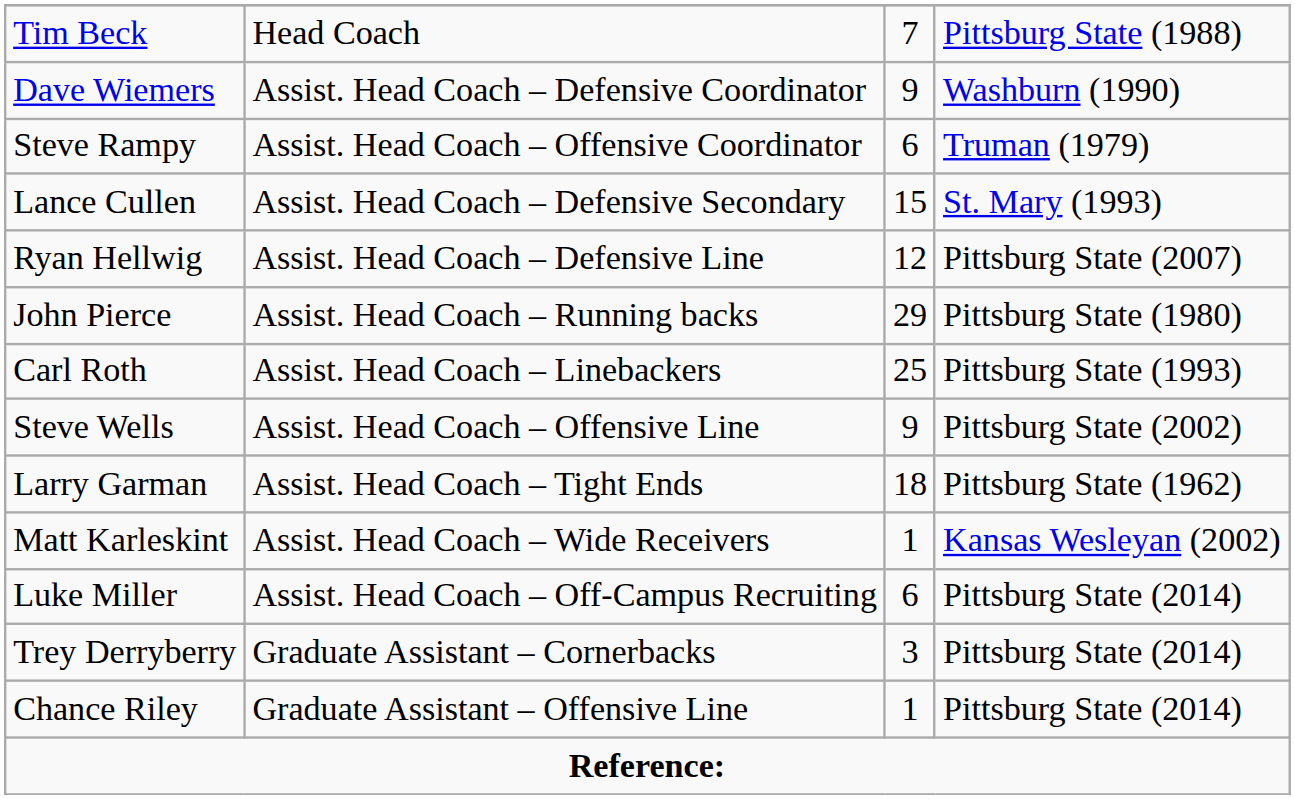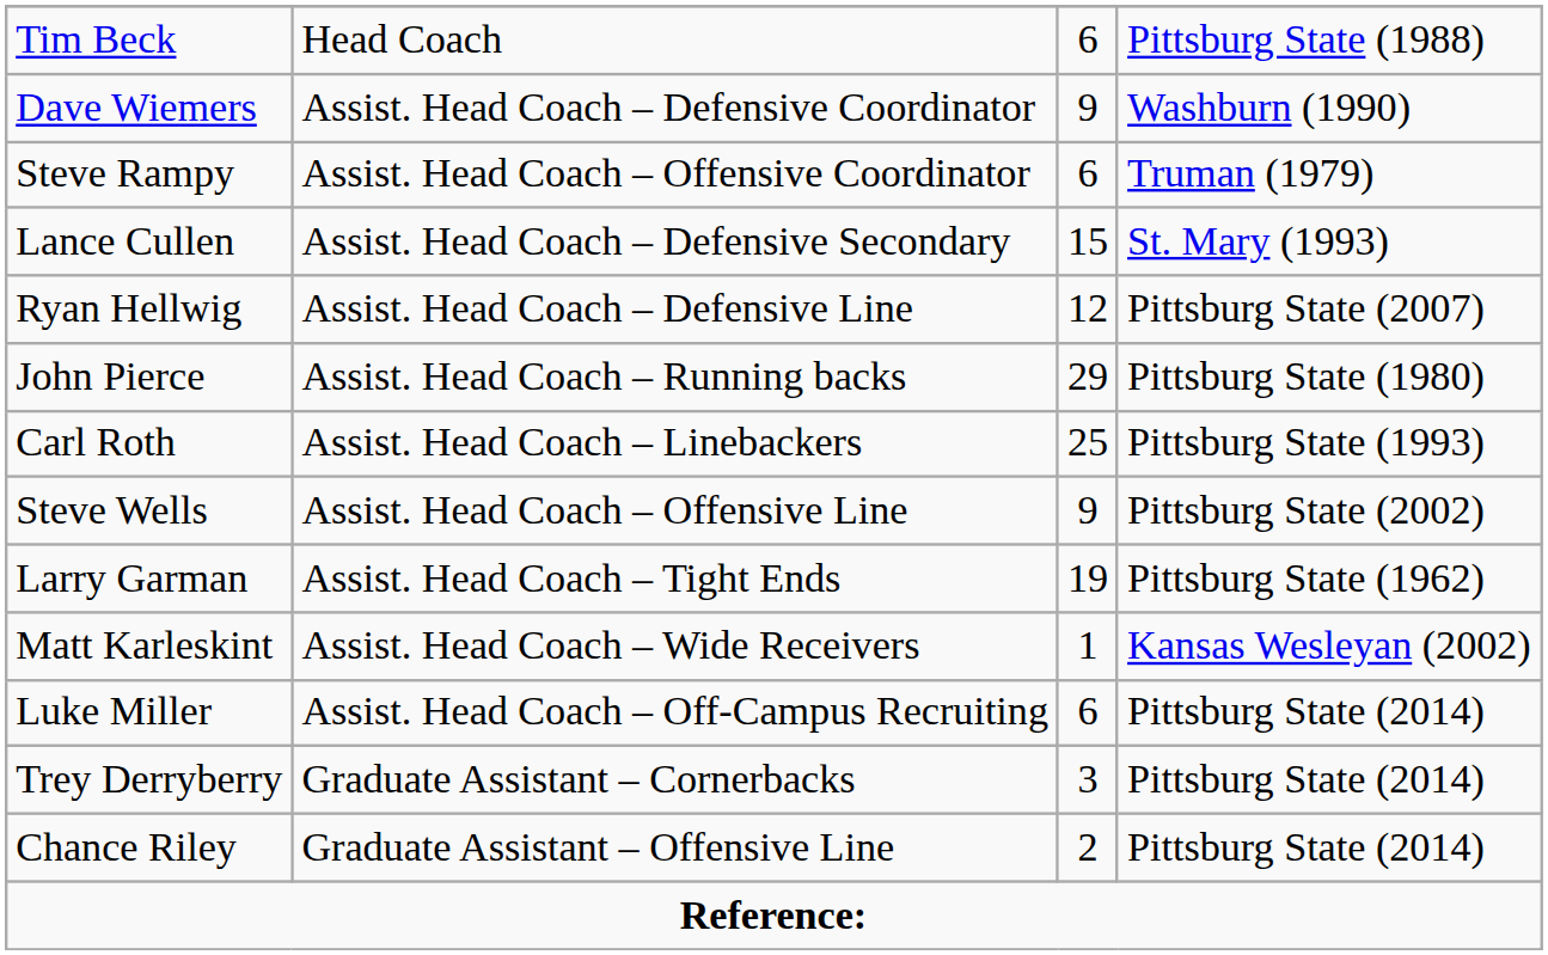Tim Beck | column 3: 7 -> 6
Larry Garman | column 3: 18 -> 19
Chance Riley | column 3: 1 -> 2
